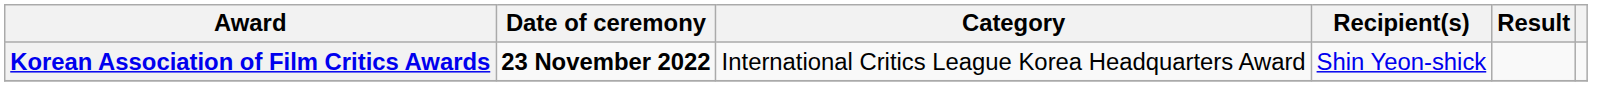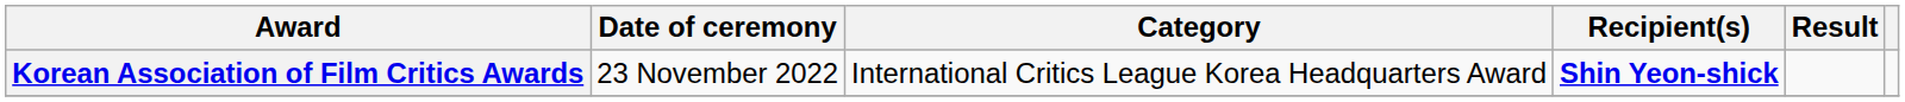Korean Association of Film Critics Awards | Date of ceremony: bold -> normal
Korean Association of Film Critics Awards | Recipient(s): normal -> bold
